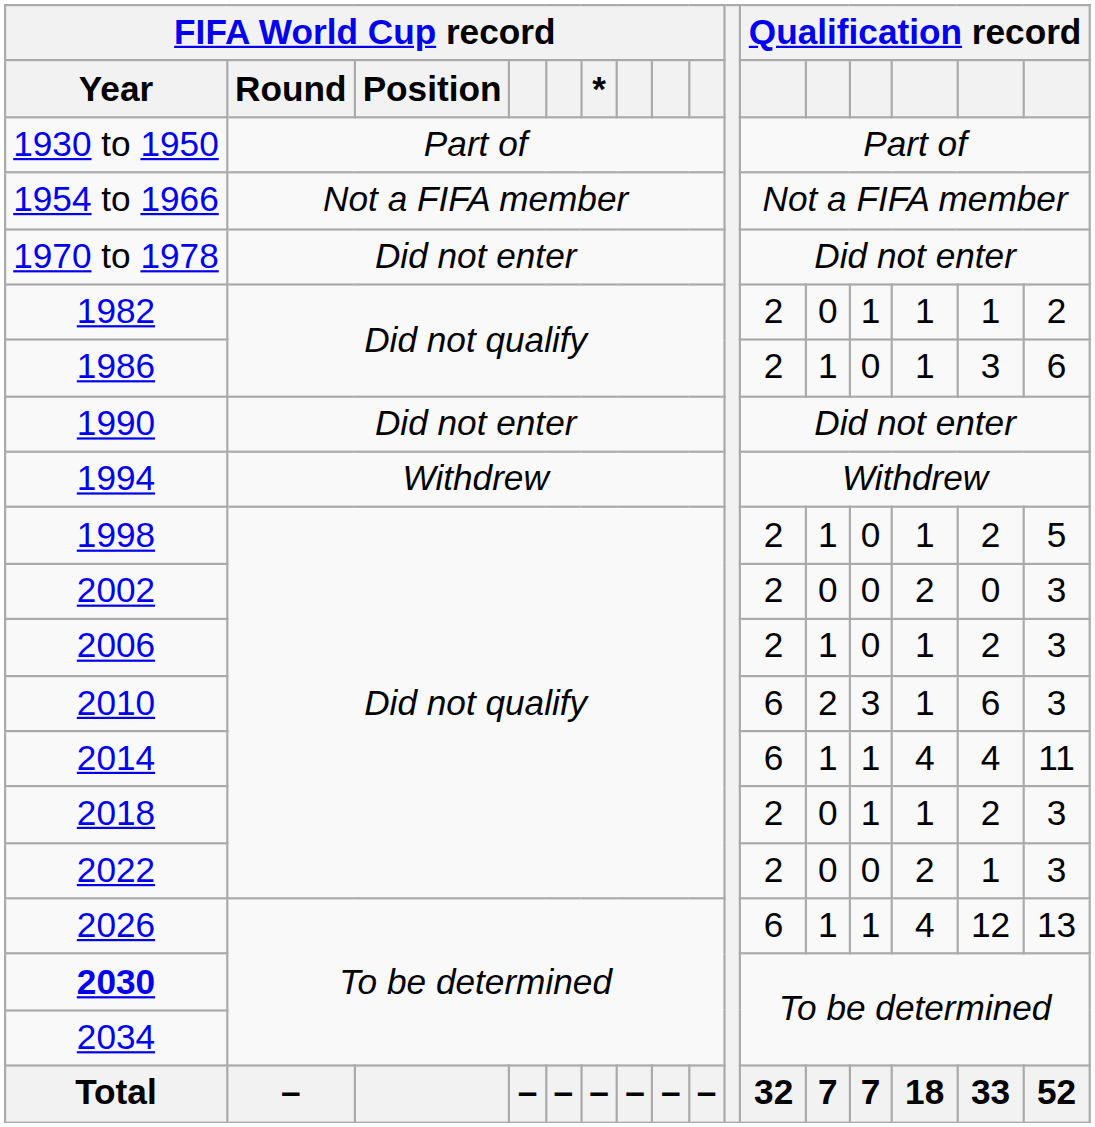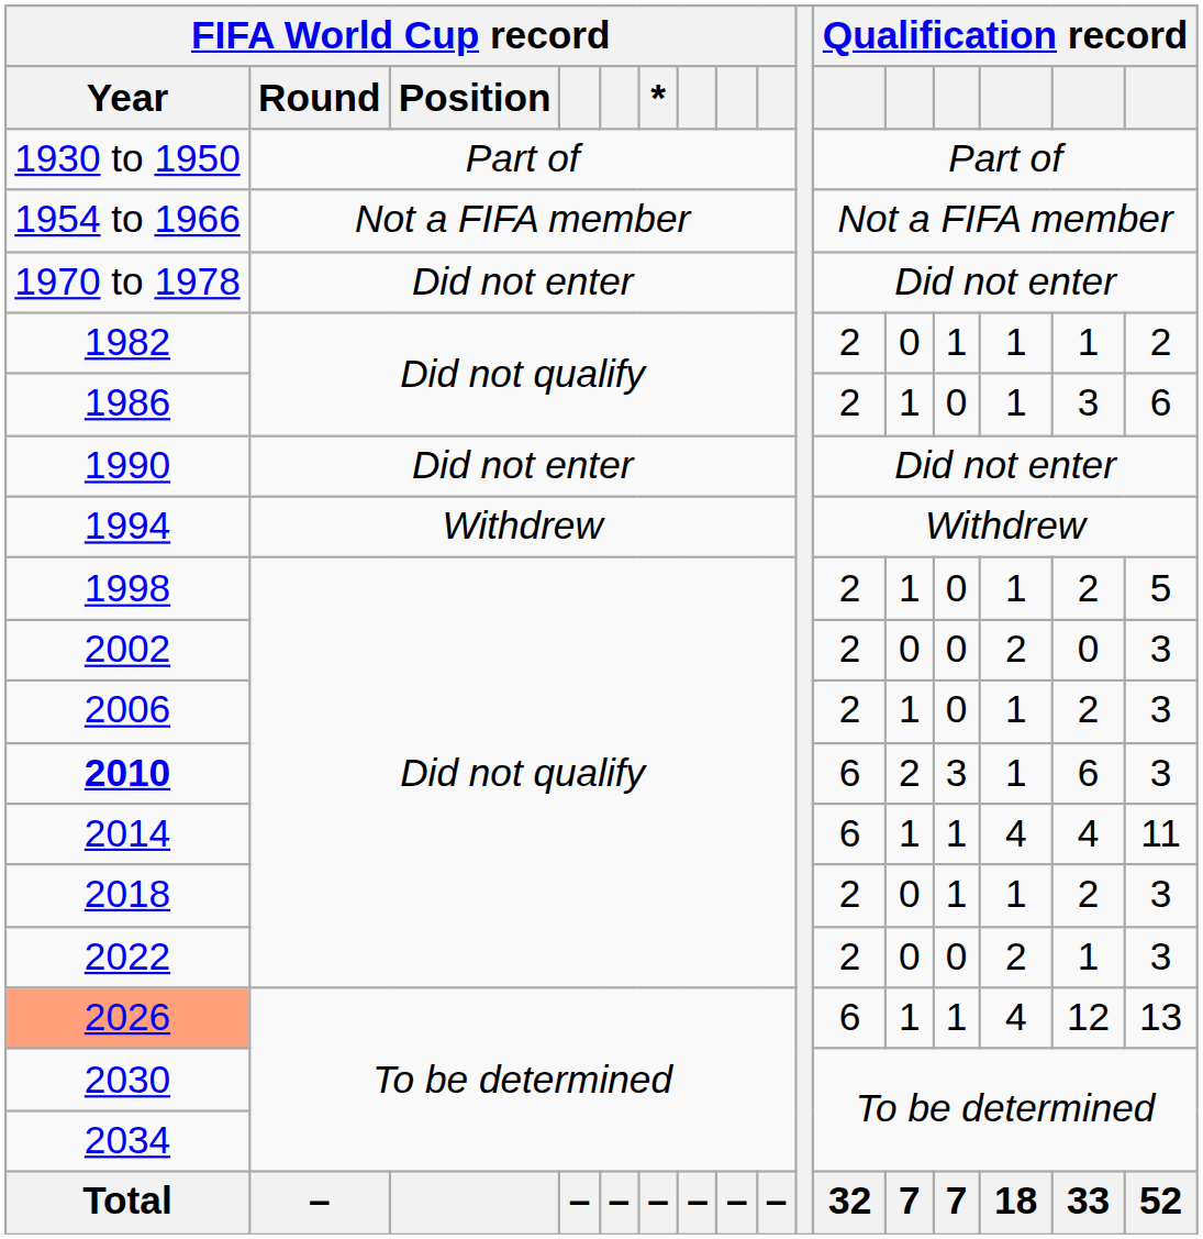2010 | FIFA World Cup record / Year: normal -> bold
2026 | FIFA World Cup record / Year: no background -> lightsalmon background
2030 | FIFA World Cup record / Year: bold -> normal
